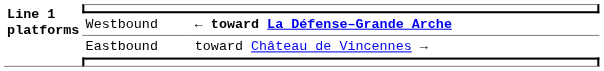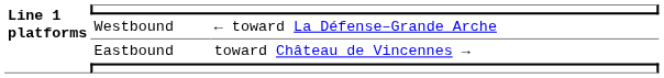Westbound | column 3: bold -> normal
